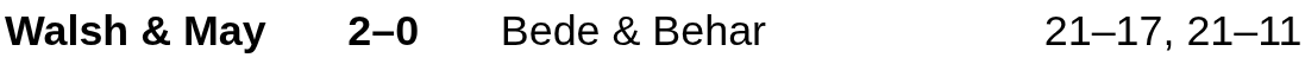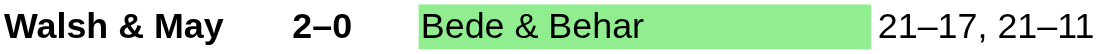Walsh & May | column 3: no background -> lightgreen background
